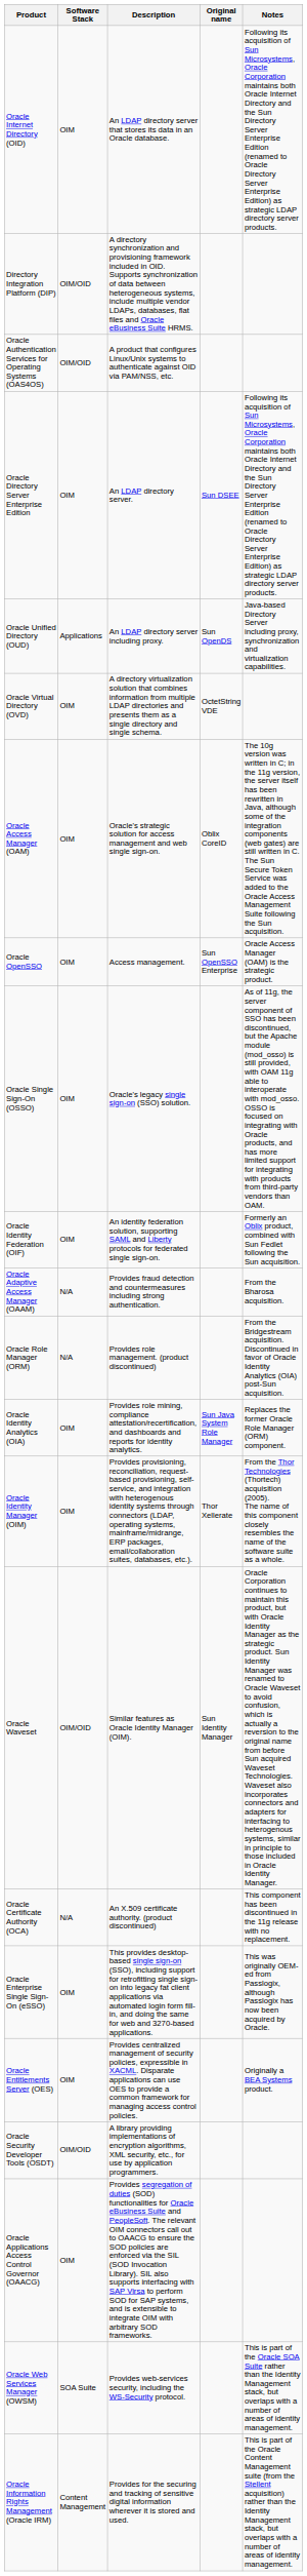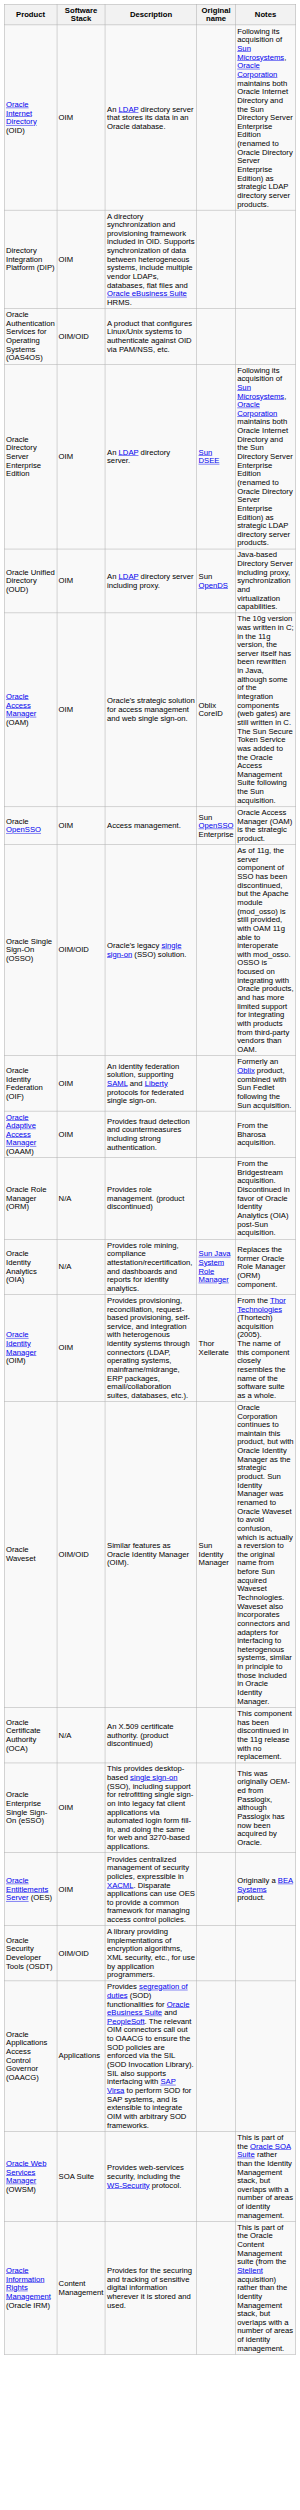Directory Integration Platform (DIP) | Software Stack: OIM/OID -> OIM
Oracle Unified Directory (OUD) | Software Stack: Applications -> OIM
- row: Oracle Virtual Directory (OVD) | OIM | A directory virtualization solution that combines information from multiple LDAP directories and presents them as a single directory and single schema. | OctetString VDE
Oracle Single Sign-On (OSSO) | Software Stack: OIM -> OIM/OID
Oracle Adaptive Access Manager (OAAM) | Software Stack: N/A -> OIM
Oracle Identity Analytics (OIA) | Software Stack: OIM -> N/A
Oracle Applications Access Control Governor (OAACG) | Software Stack: OIM -> Applications
